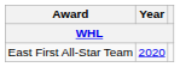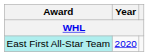row 3 | Award: no background -> paleturquoise background
